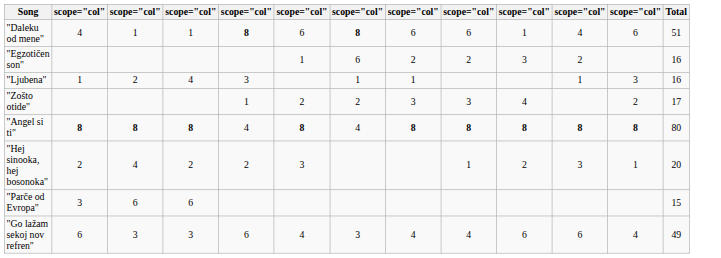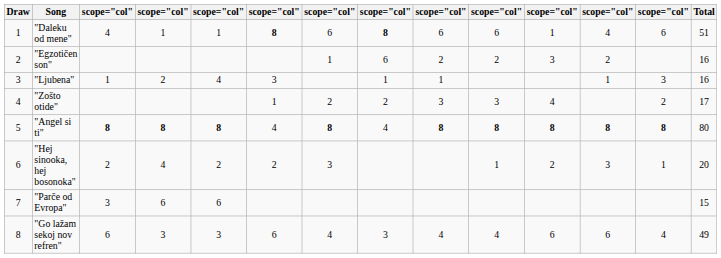+ column: Draw | 1 | 2 | 3 | 4 | 5 | 6 | 7 | 8
